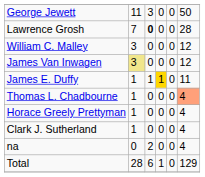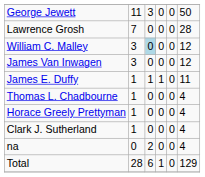Lawrence Grosh | column 3: bold -> normal
William C. Malley | column 3: no background -> lightblue background
James Van Inwagen | column 2: khaki background -> no background
James E. Duffy | column 4: gold background -> no background
Thomas L. Chadbourne | column 6: lightsalmon background -> no background
